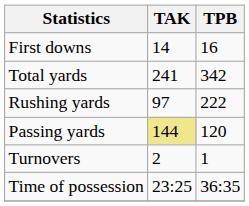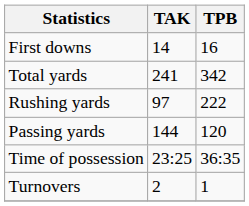Passing yards | TAK: khaki background -> no background
rows swapped: Turnovers <-> Time of possession
